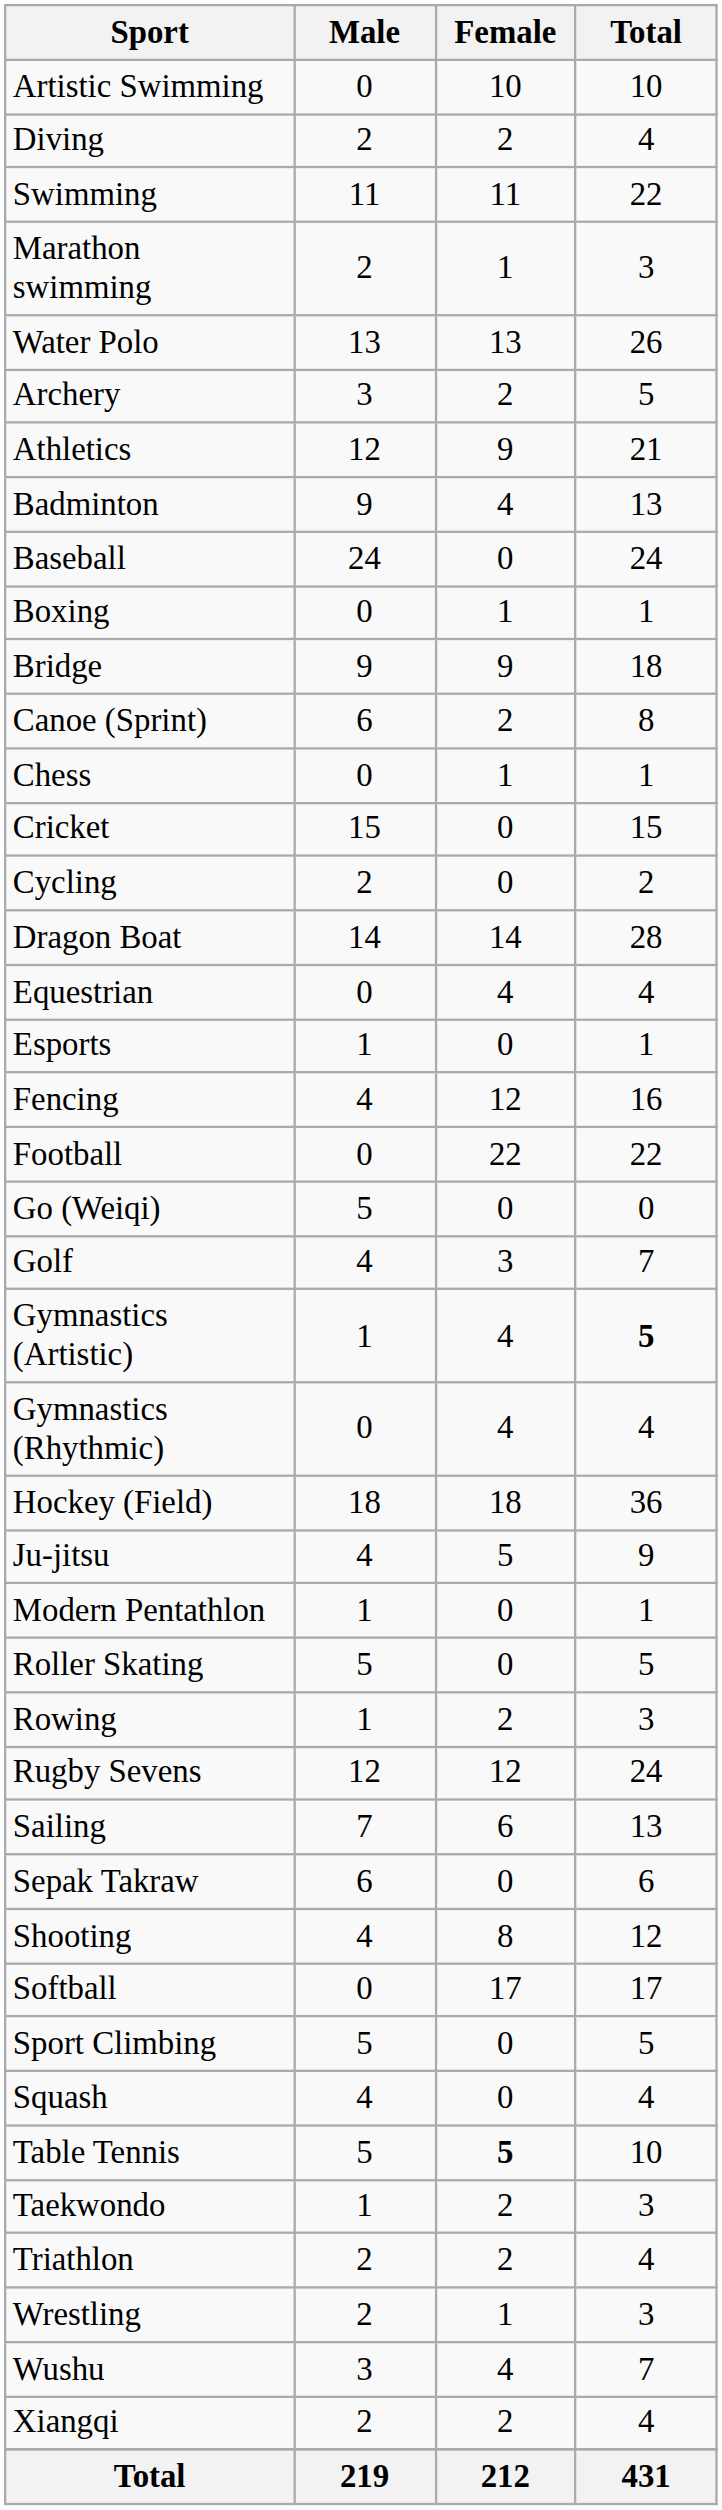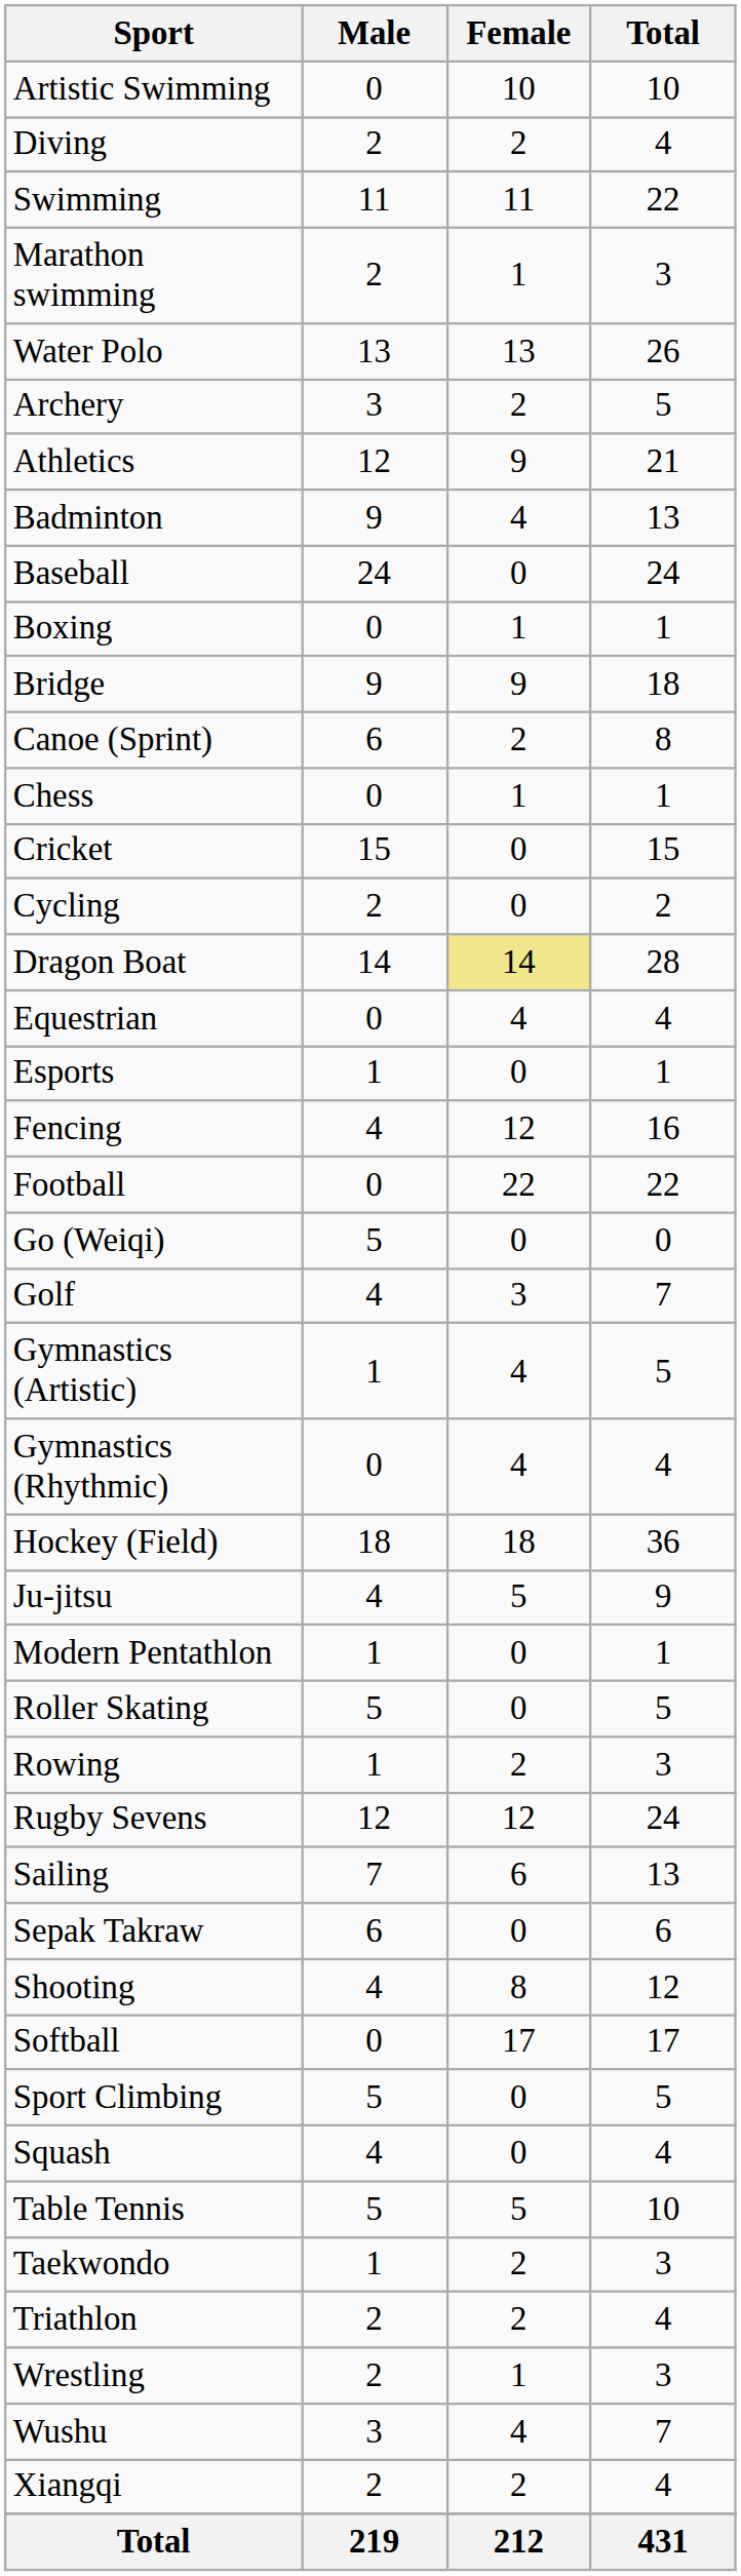Dragon Boat | Female: no background -> khaki background
Gymnastics (Artistic) | Total: bold -> normal
Table Tennis | Female: bold -> normal
